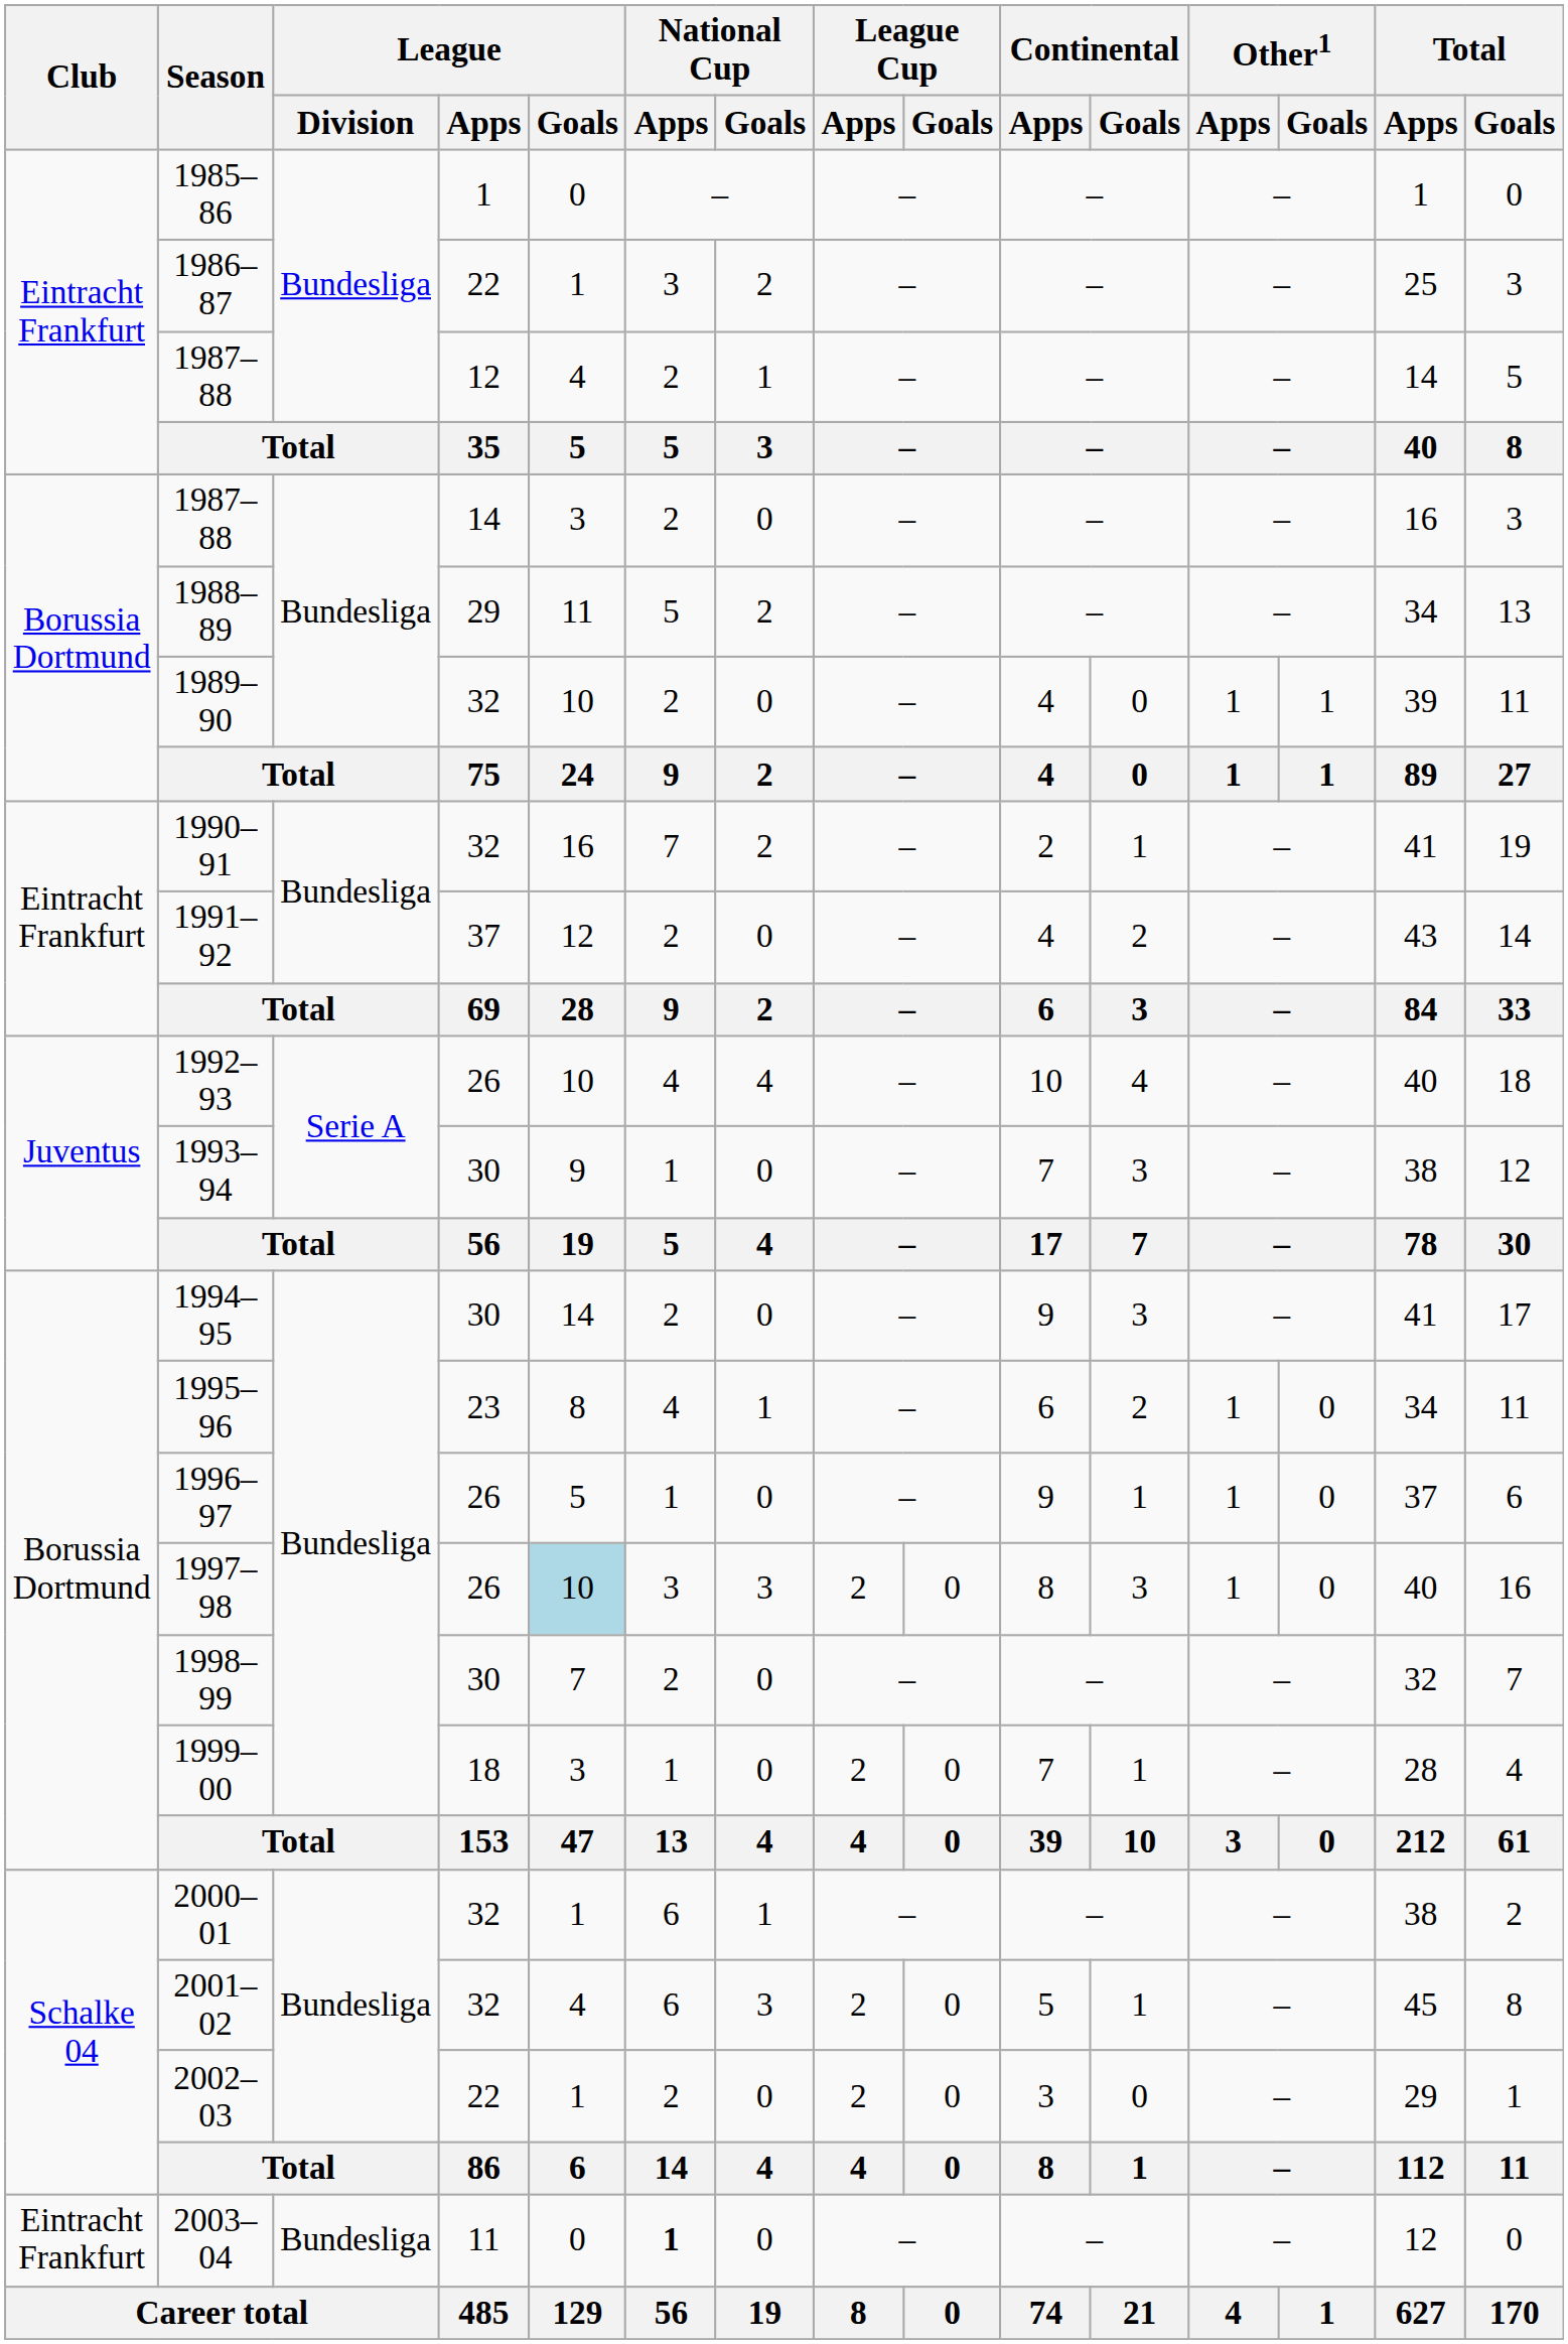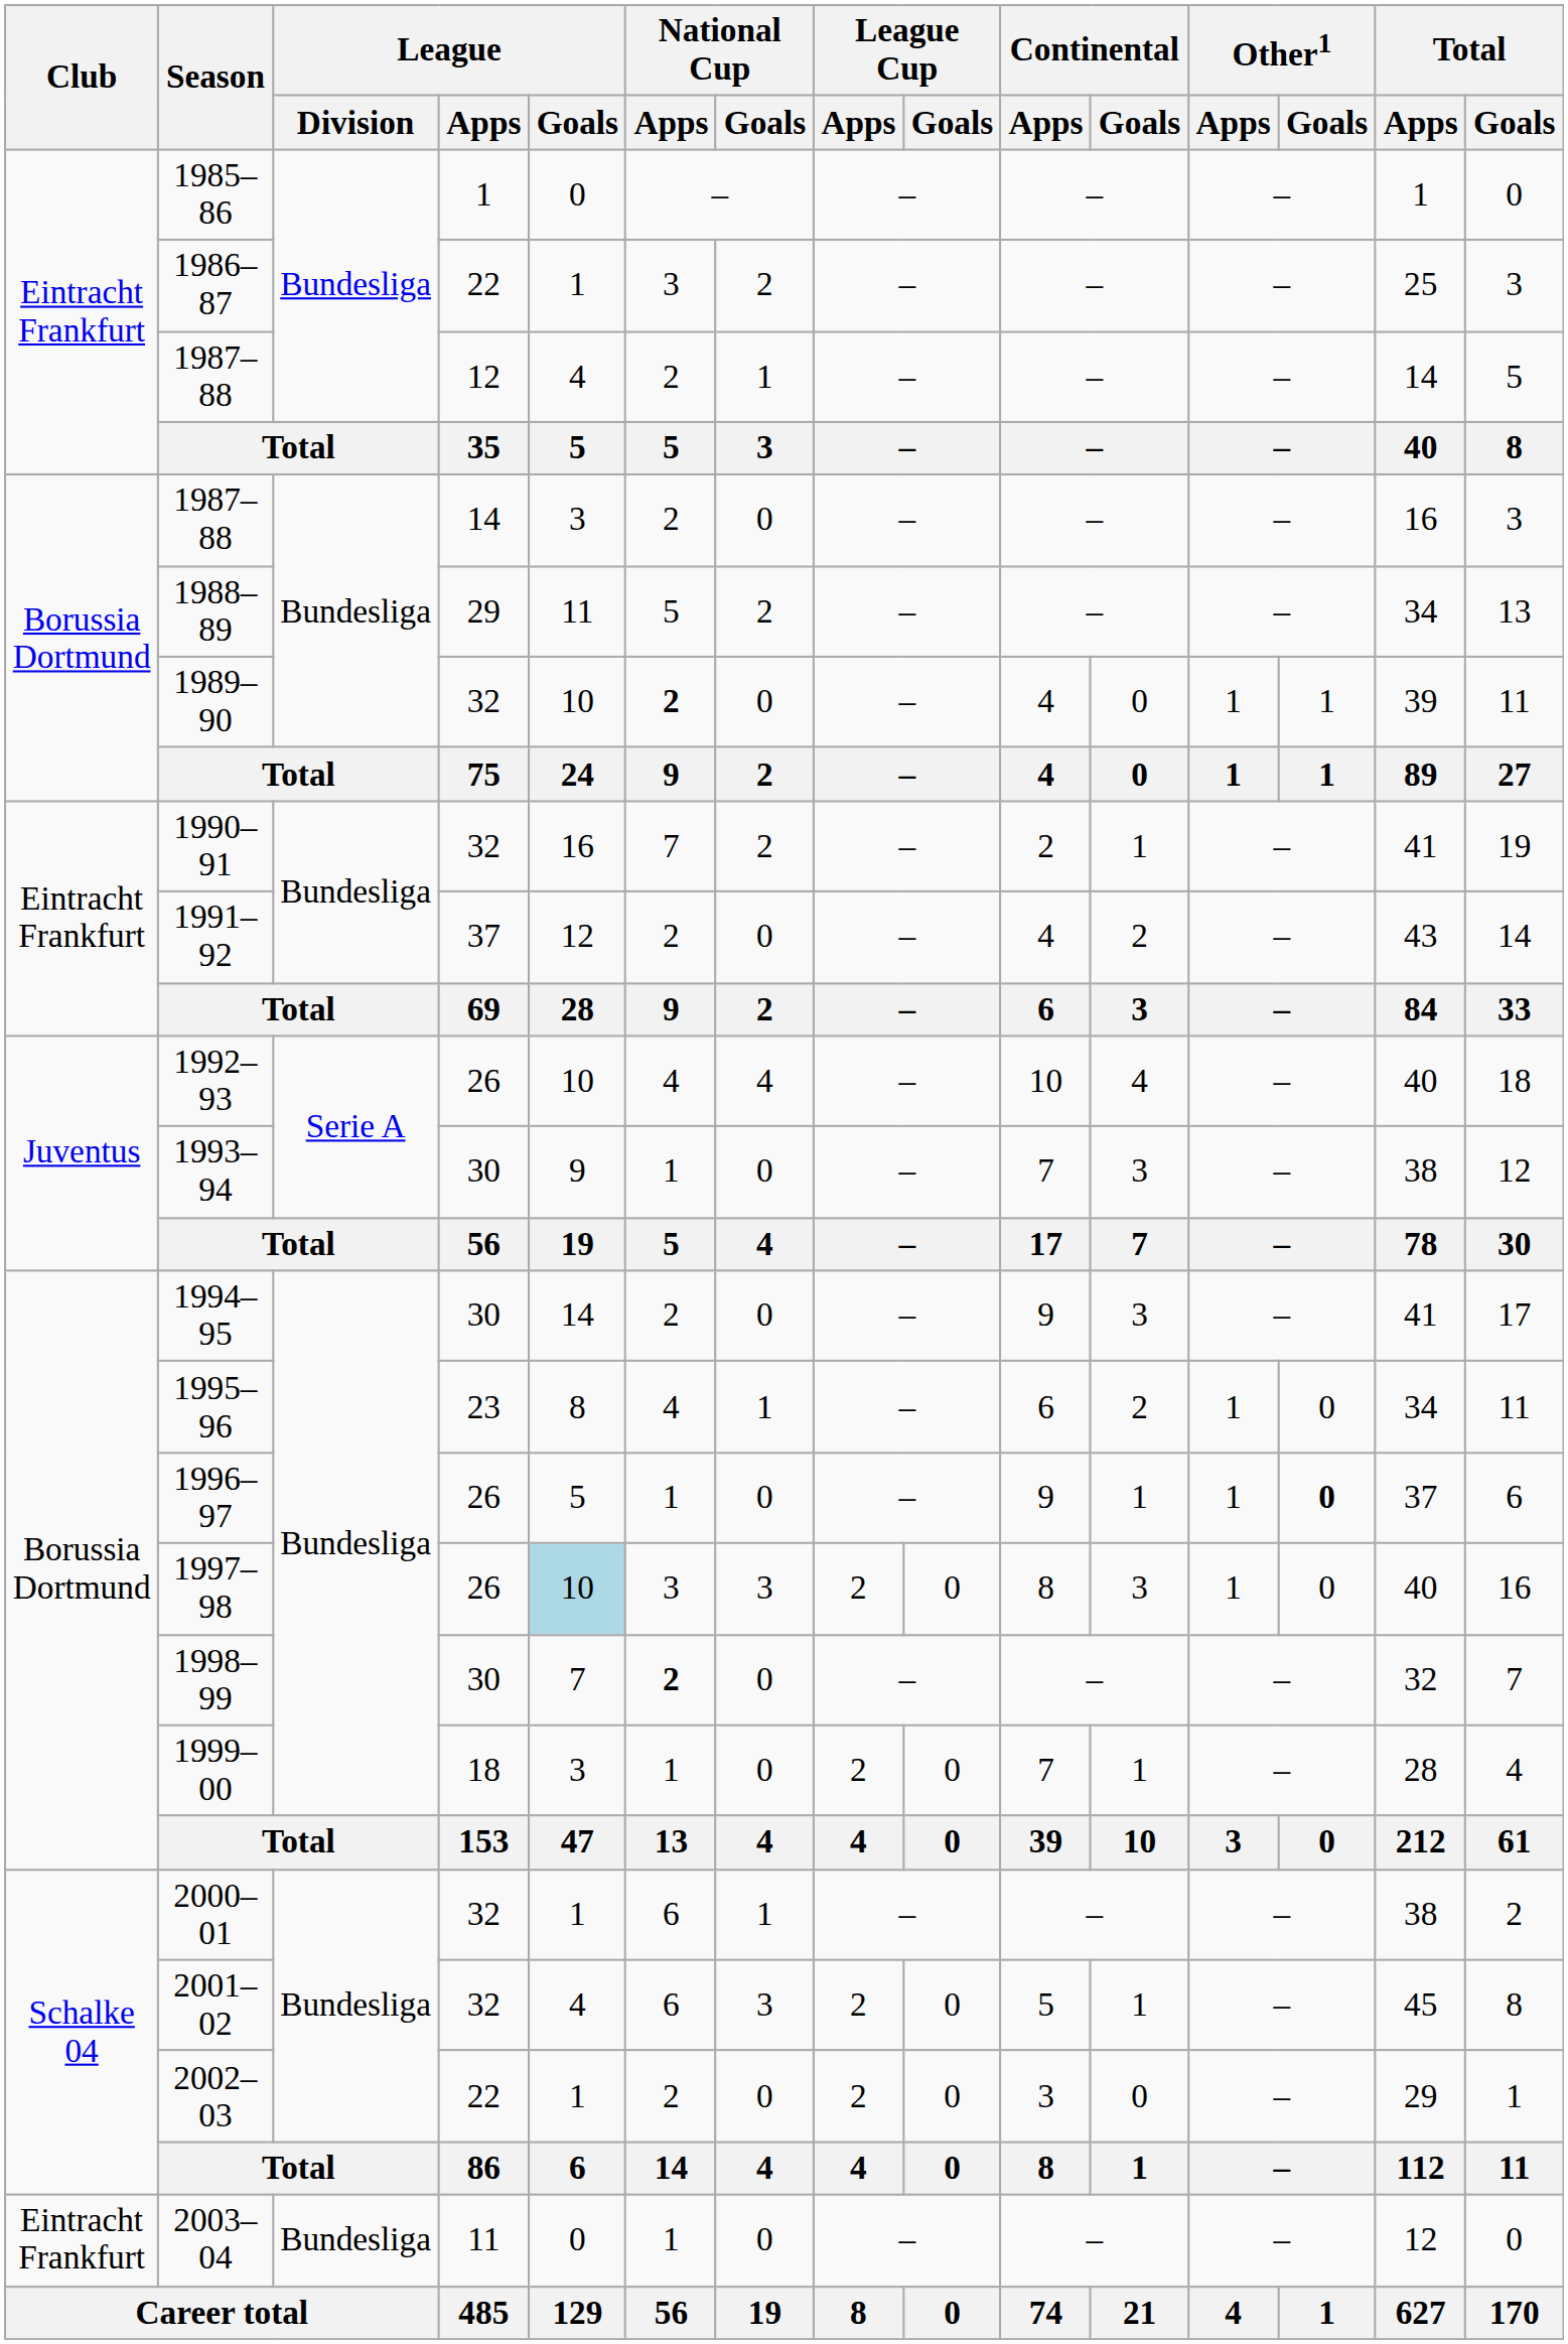1989–90 | National Cup / Apps: normal -> bold
1996–97 | Other1 / Goals: normal -> bold
1998–99 | National Cup / Apps: normal -> bold
2003–04 | National Cup / Apps: bold -> normal
